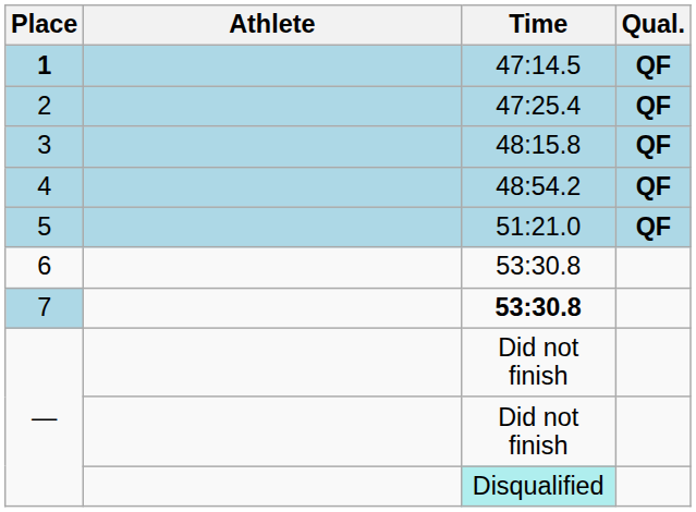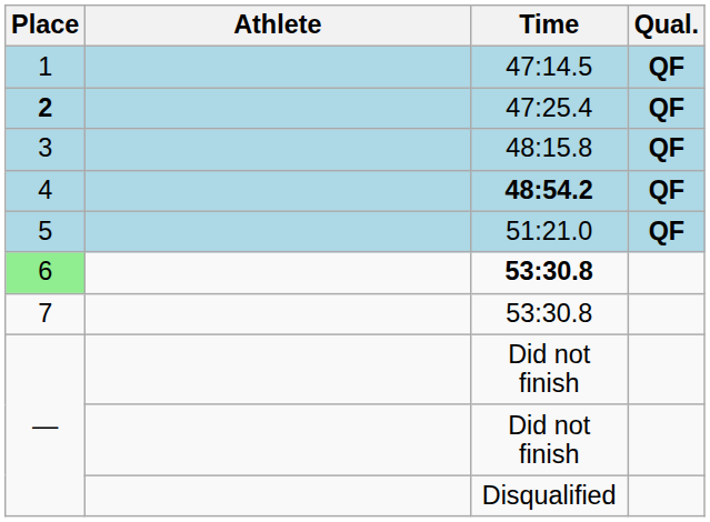1 | Place: bold -> normal
2 | Place: normal -> bold
4 | Time: normal -> bold
6 | Place: no background -> lightgreen background
6 | Time: normal -> bold
7 | Place: lightblue background -> no background
7 | Time: bold -> normal
— / Disqualified | Time: paleturquoise background -> no background
